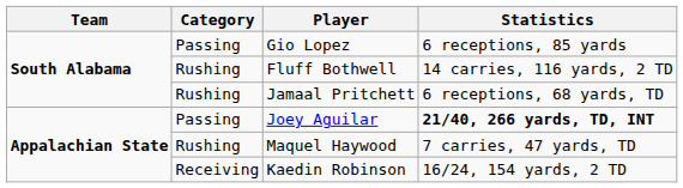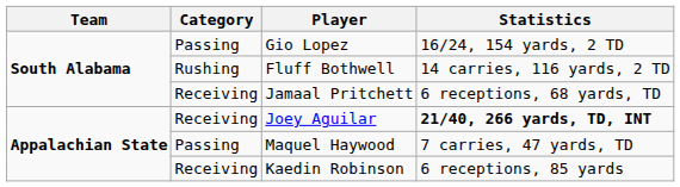Gio Lopez | Statistics: 6 receptions, 85 yards -> 16/24, 154 yards, 2 TD
Jamaal Pritchett | Category: Rushing -> Receiving
Joey Aguilar | Category: Passing -> Receiving
Maquel Haywood | Category: Rushing -> Passing
Kaedin Robinson | Statistics: 16/24, 154 yards, 2 TD -> 6 receptions, 85 yards
